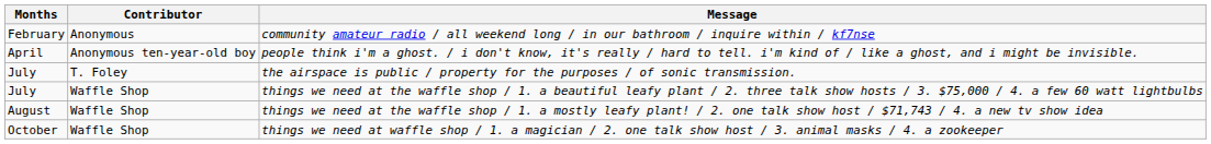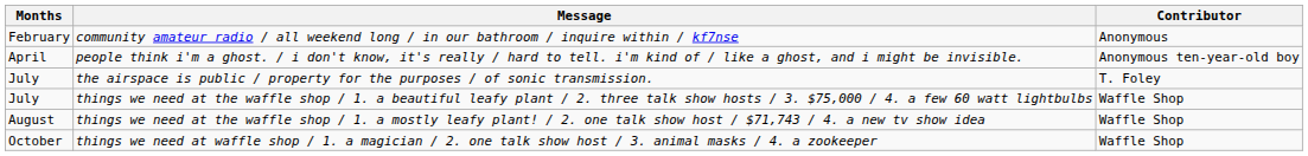columns swapped: Contributor <-> Message
